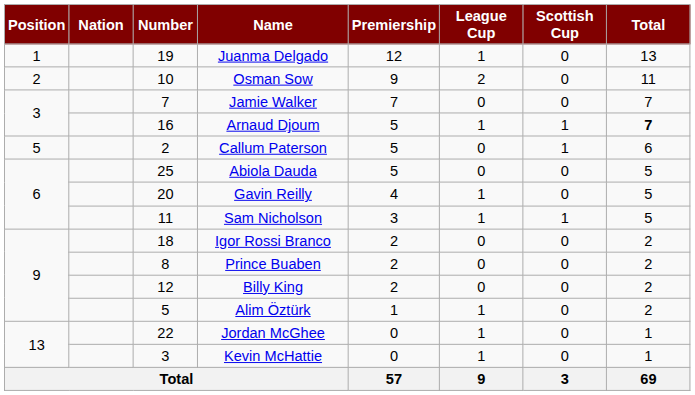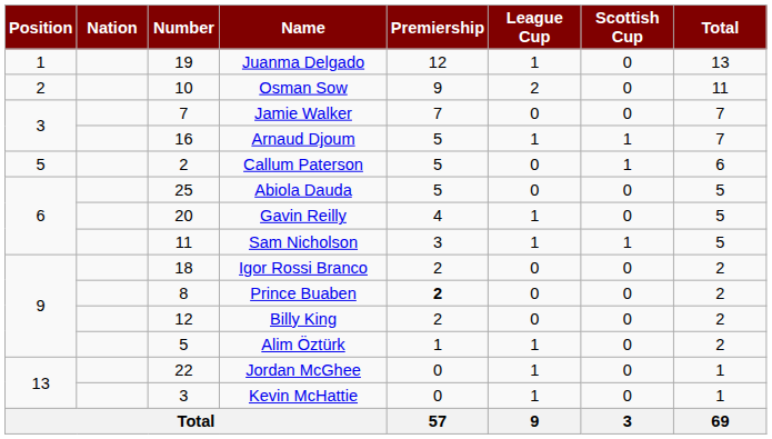Arnaud Djoum | Total: bold -> normal
Prince Buaben | Premiership: normal -> bold
